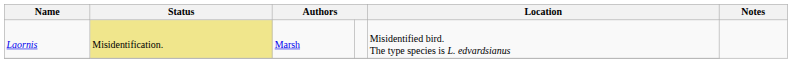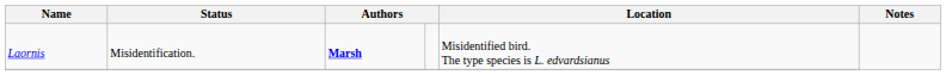Laornis | Status: khaki background -> no background
Laornis | column 3: normal -> bold
